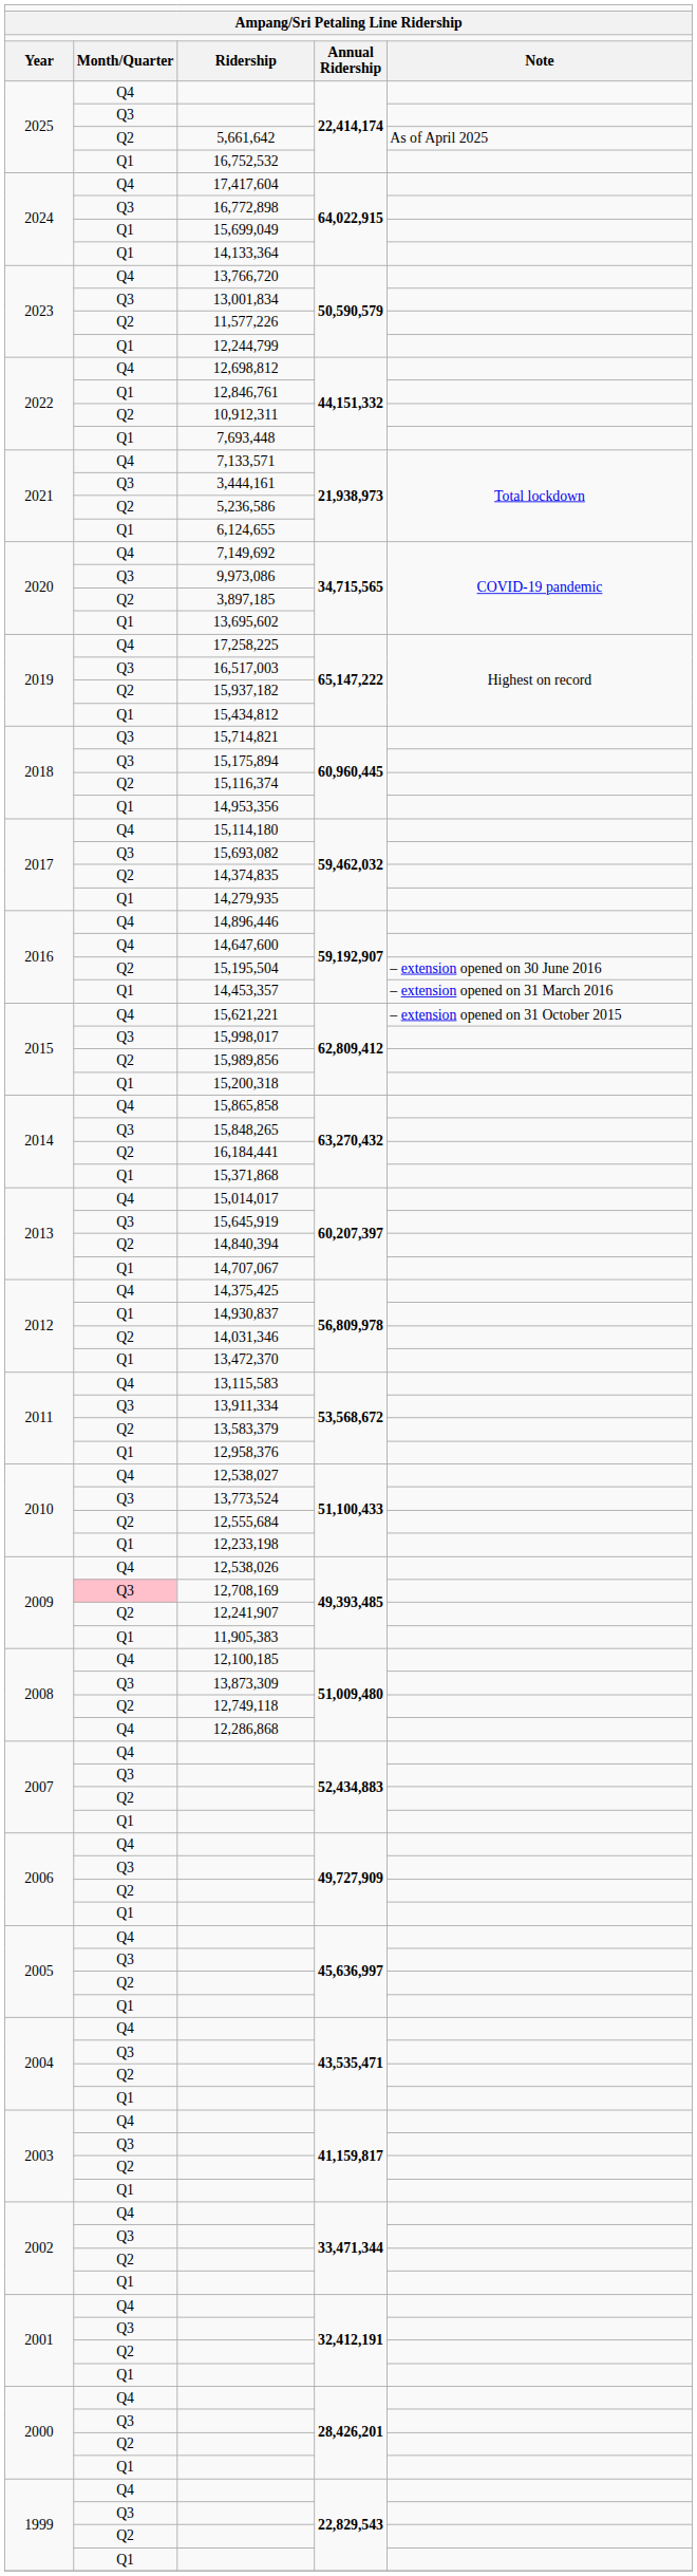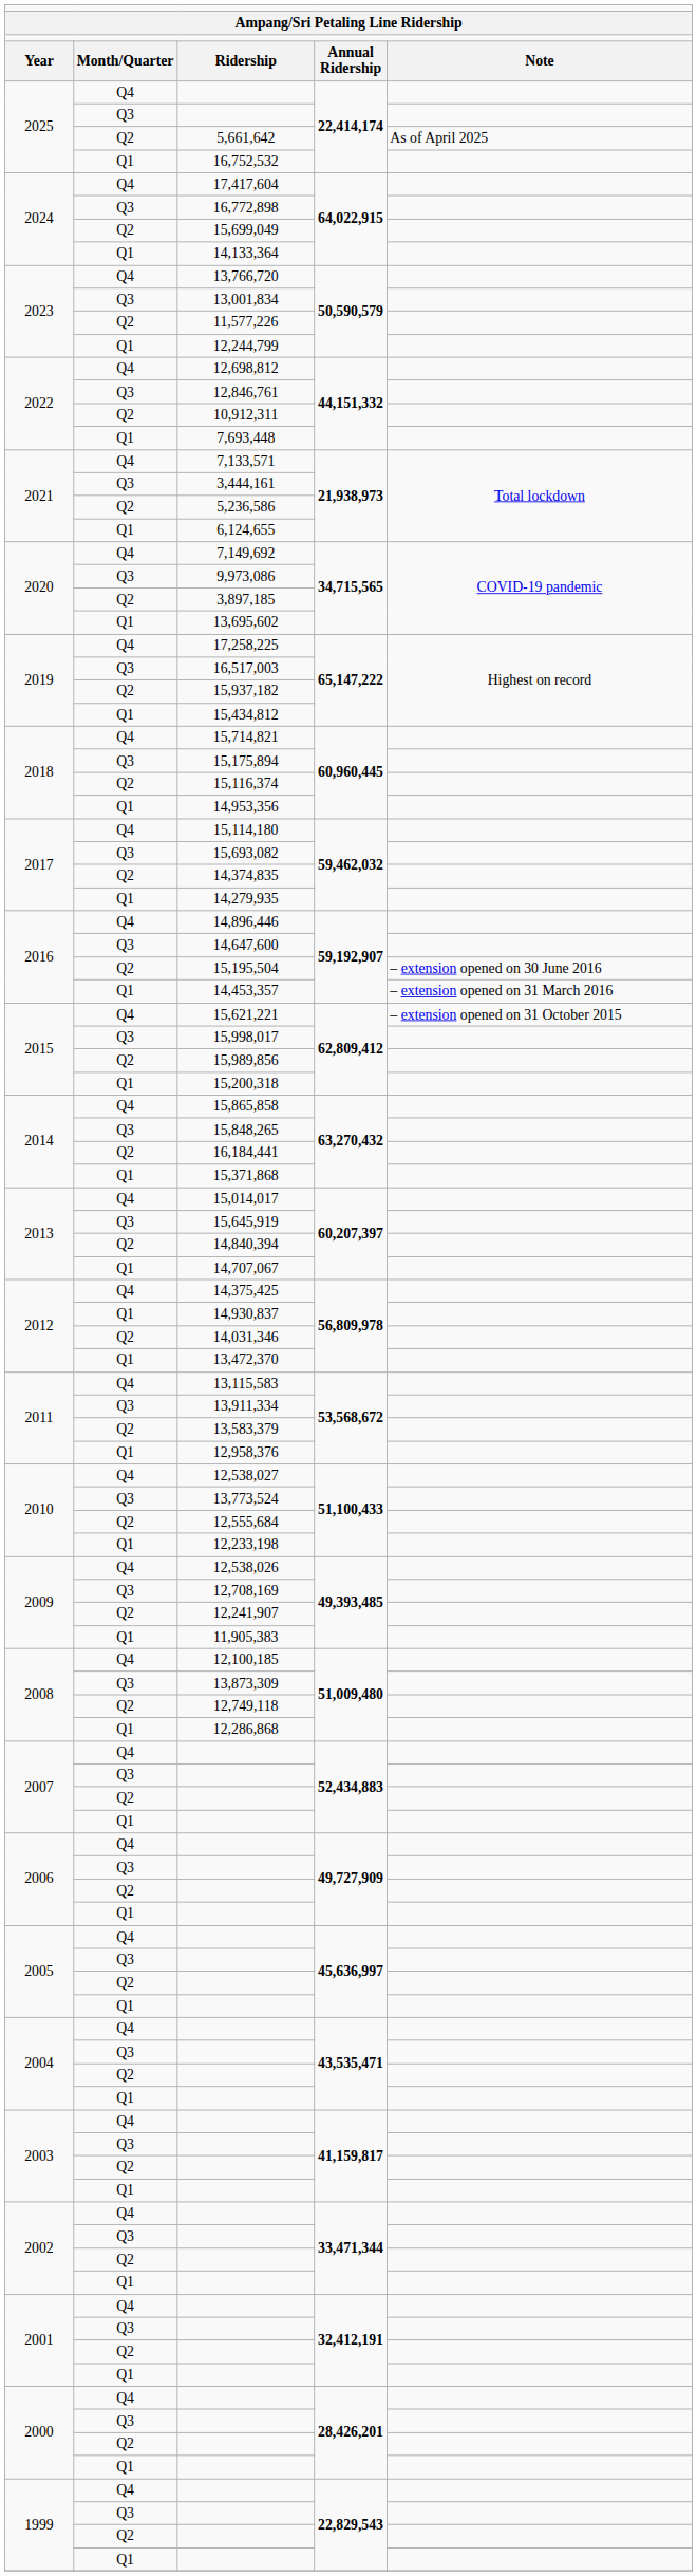15,699,049 | column 2: Q1 -> Q2
12,846,761 | column 2: Q1 -> Q3
15,714,821 | column 2: Q3 -> Q4
14,647,600 | column 2: Q4 -> Q3
12,708,169 | column 2: pink background -> no background
12,286,868 | column 2: Q4 -> Q1
